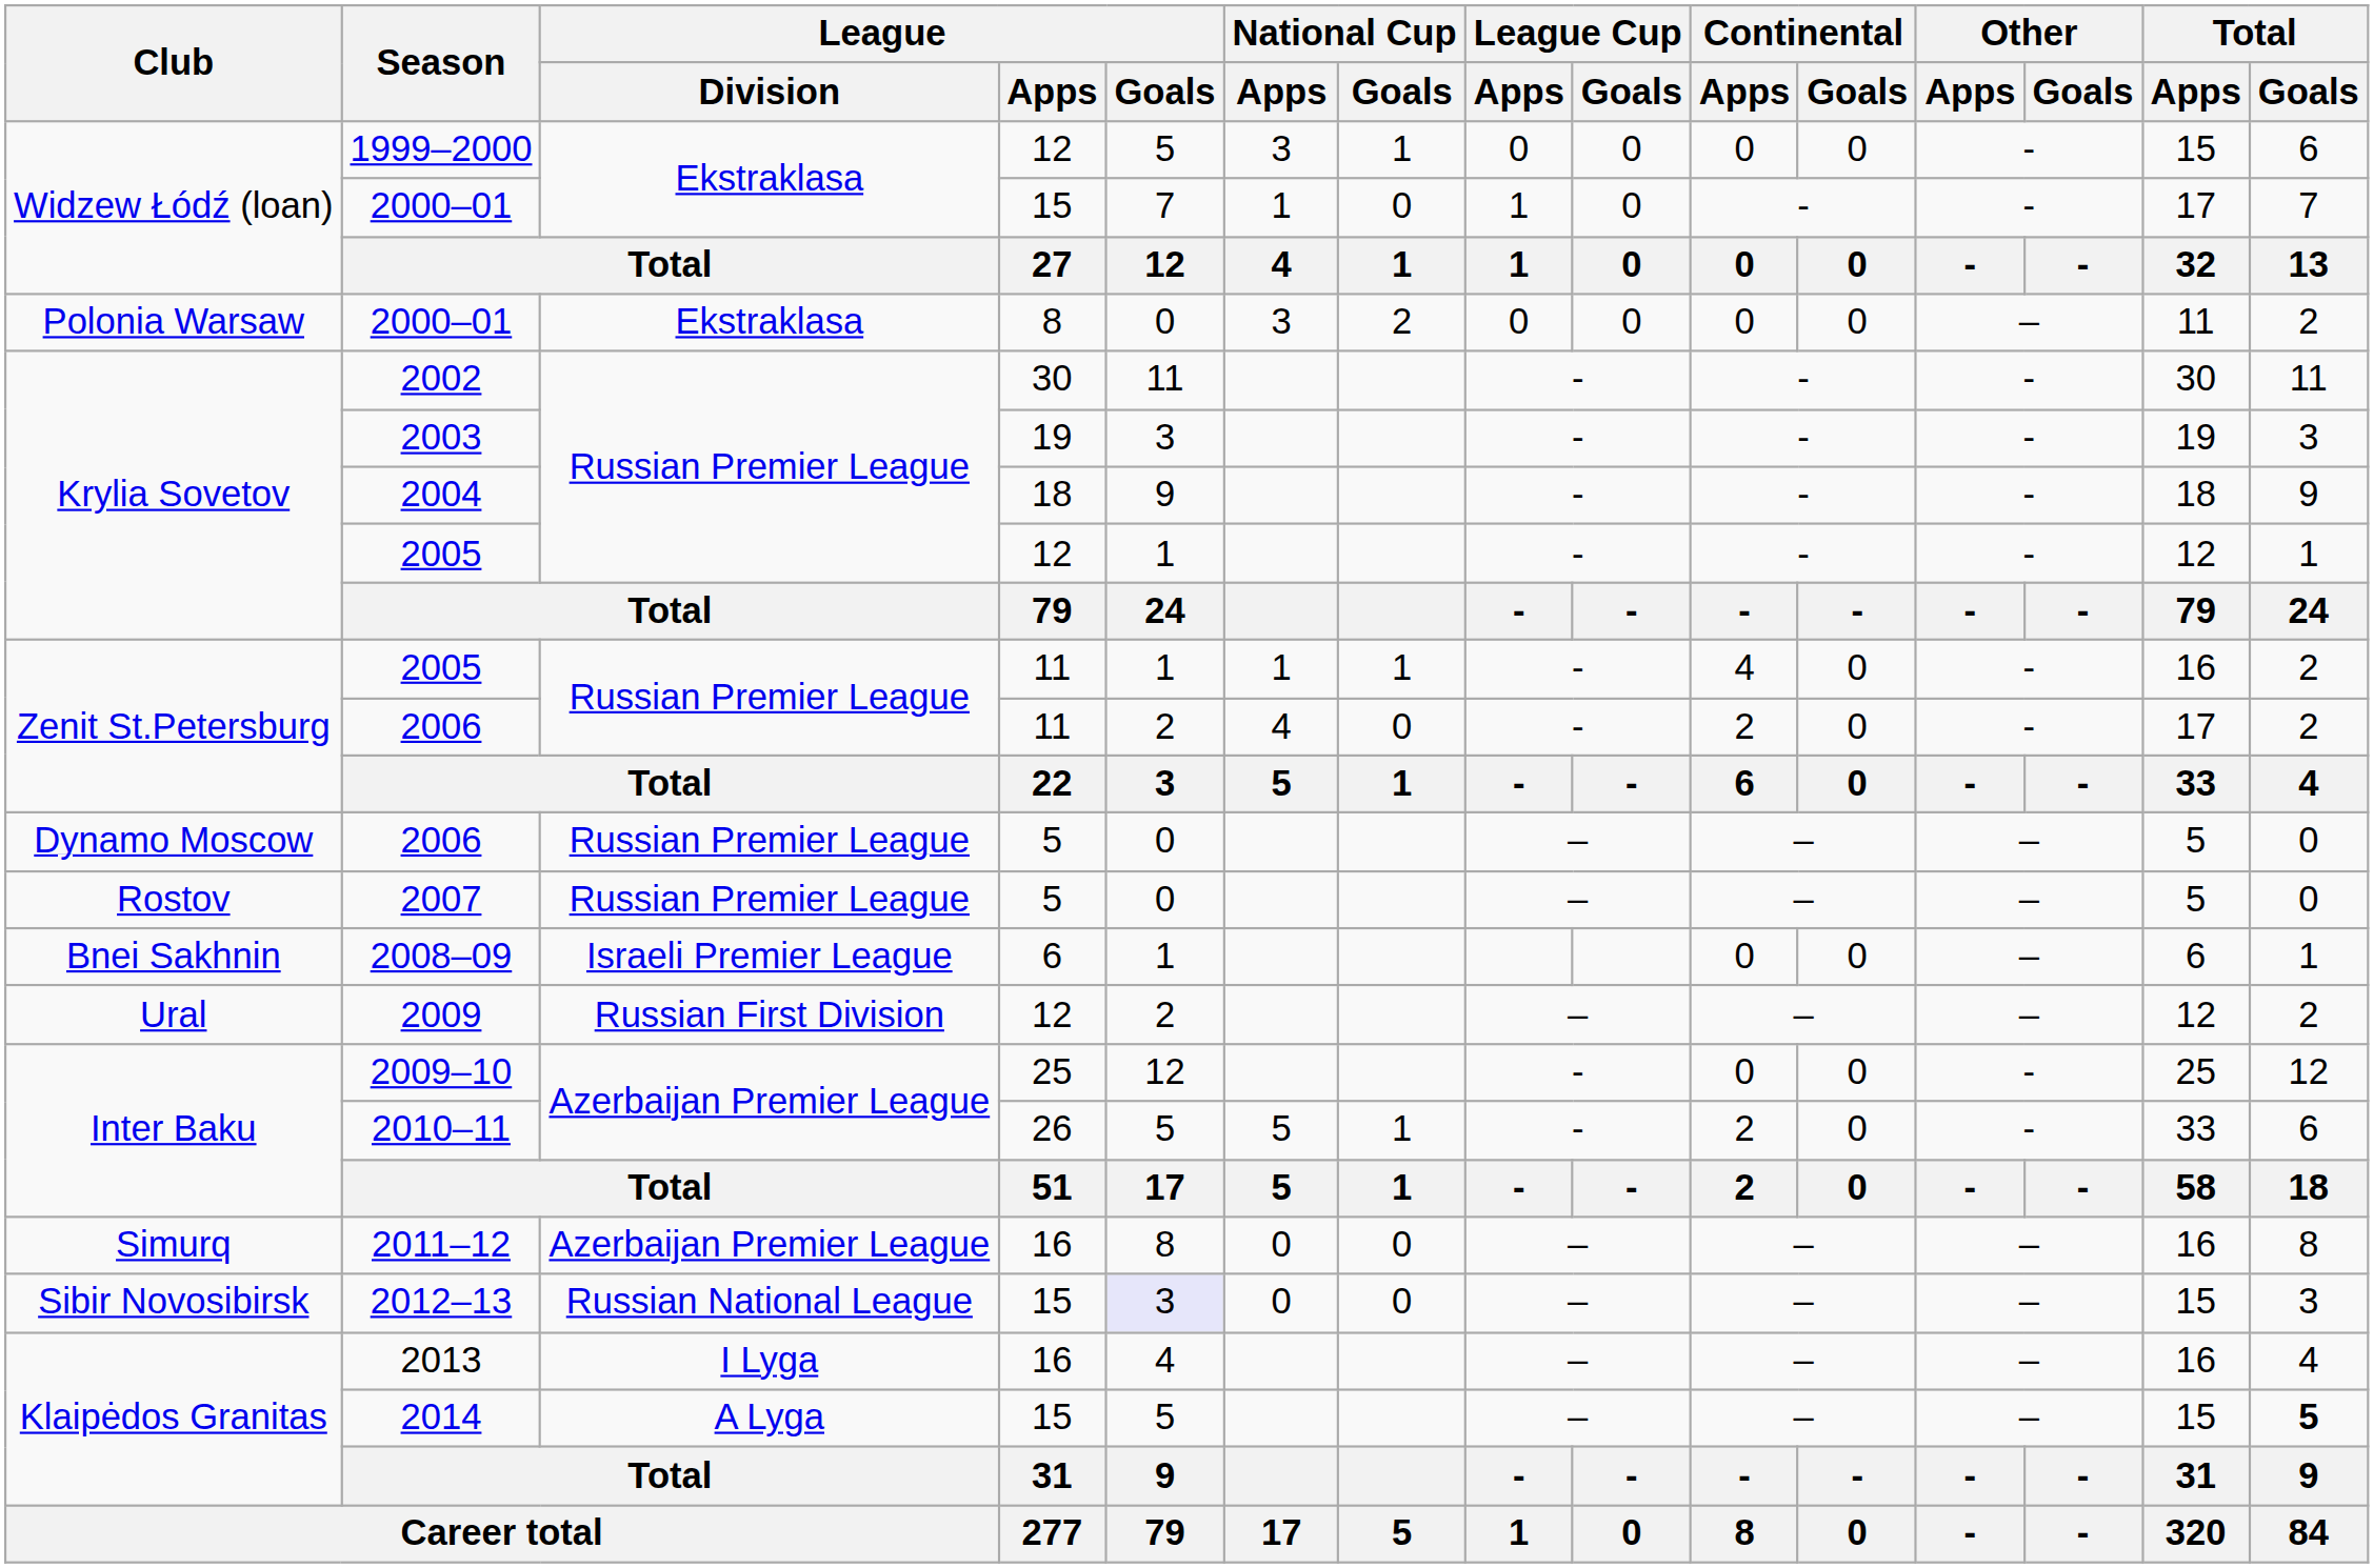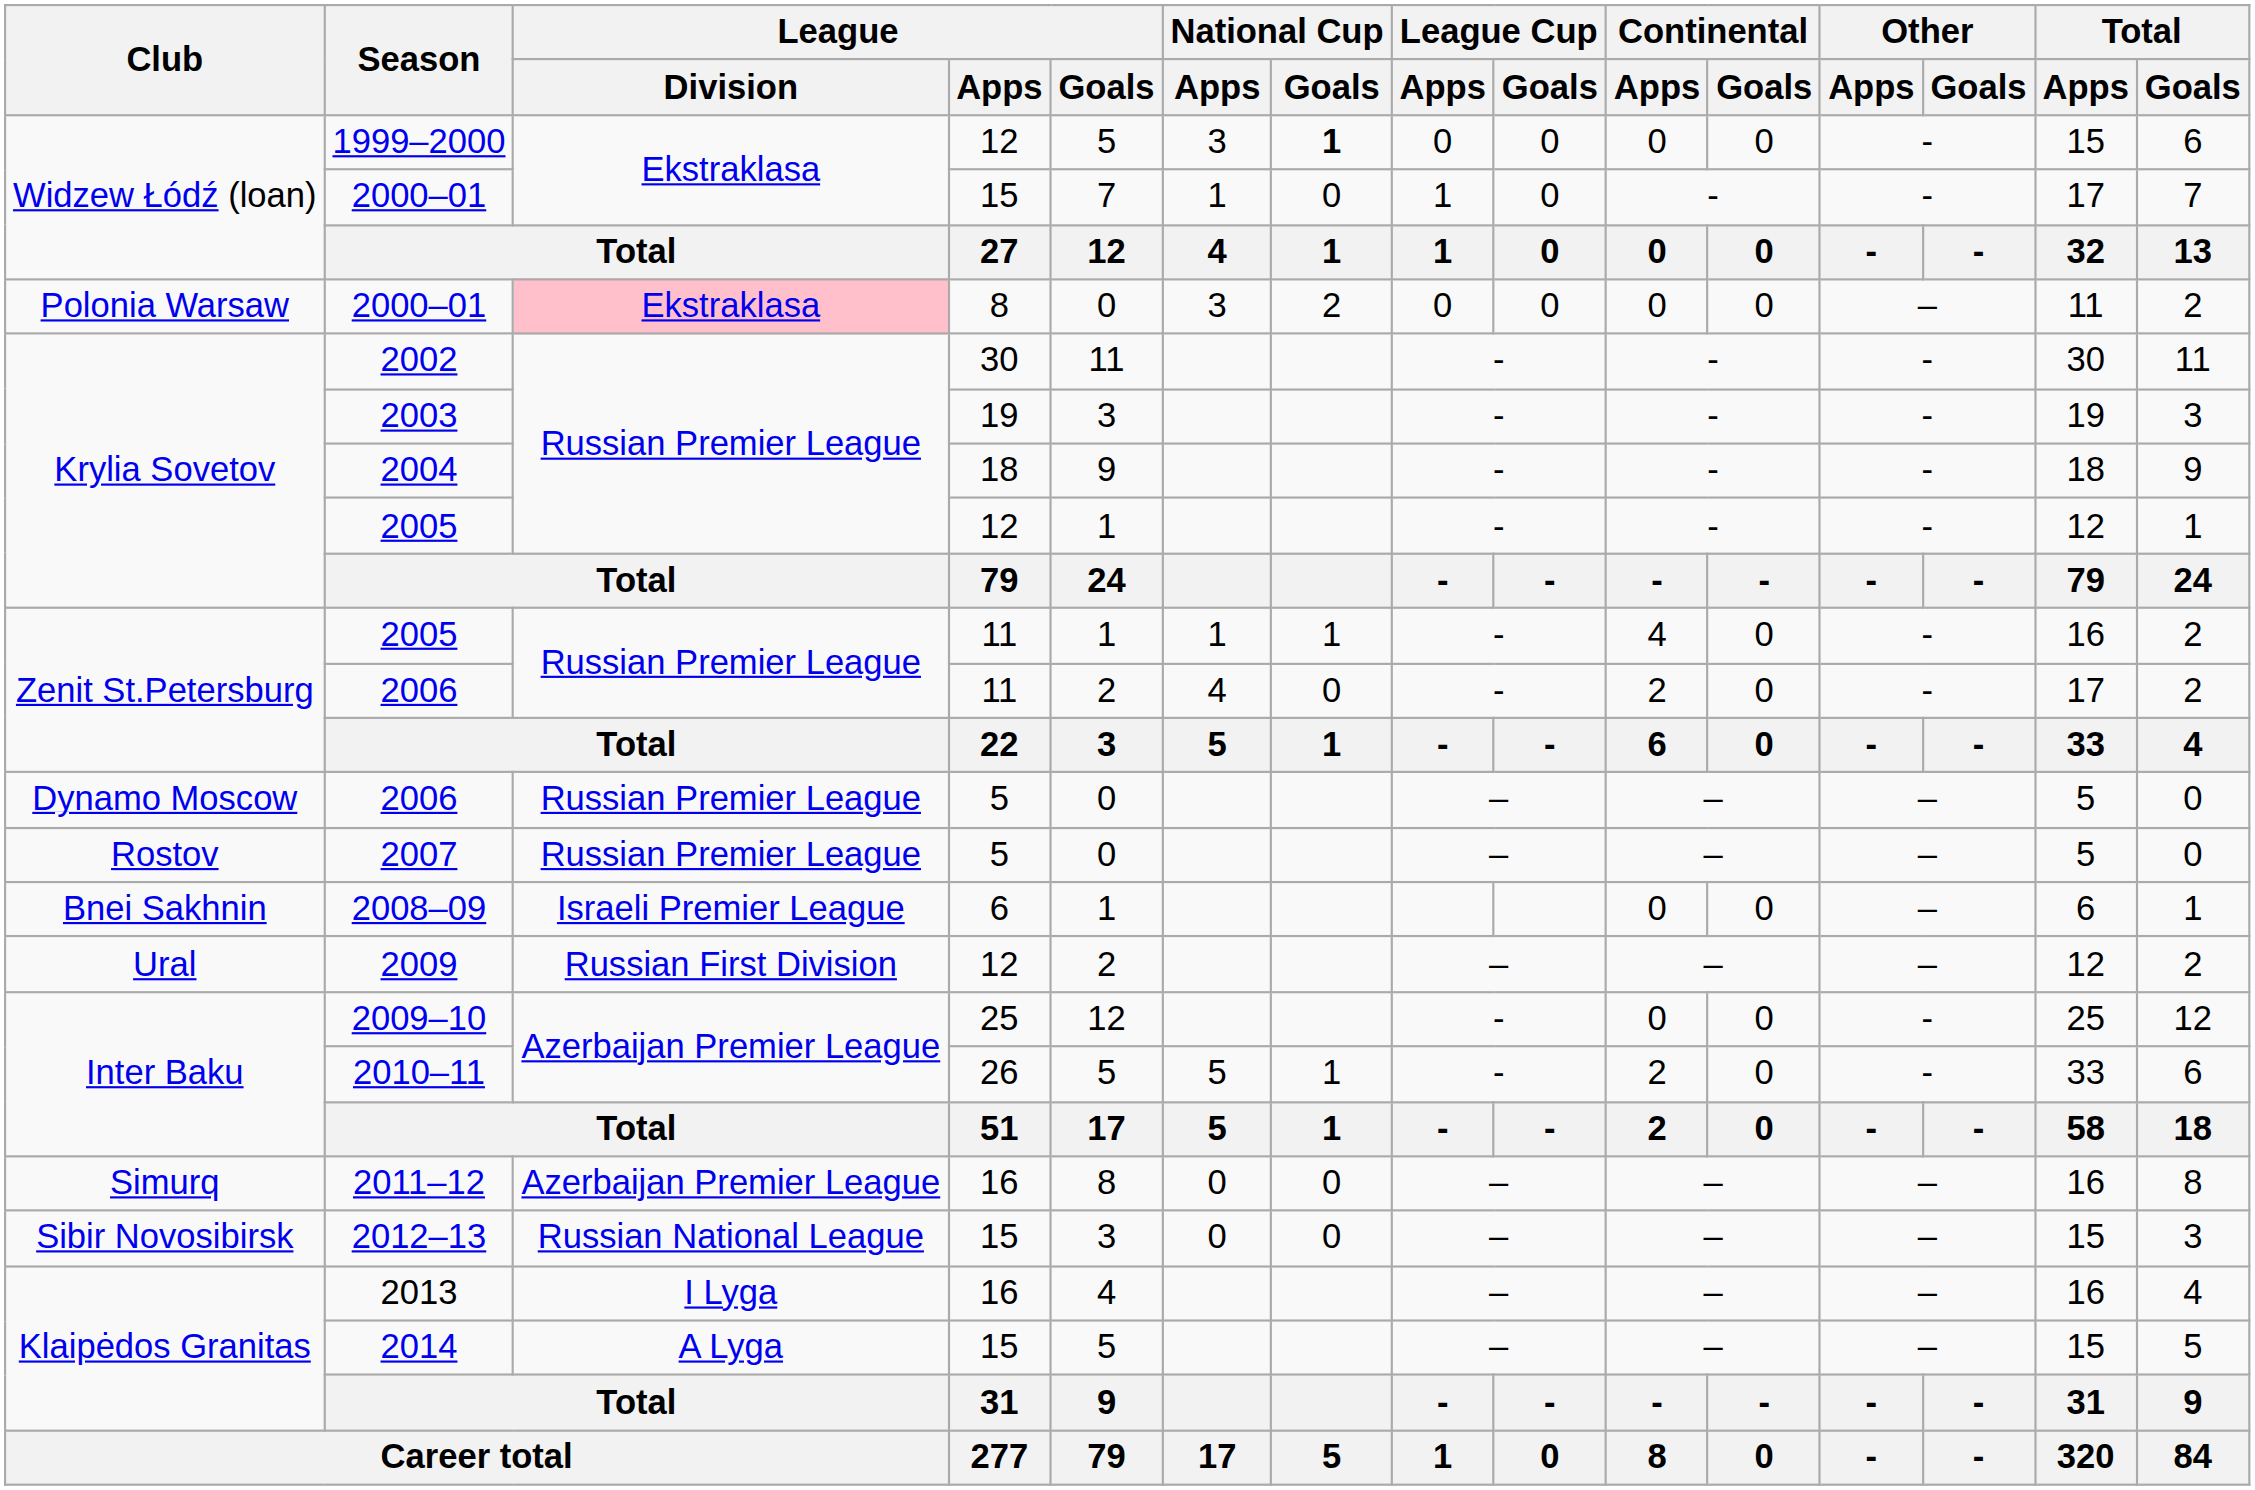1999–2000 | National Cup / Goals: normal -> bold
Polonia Warsaw / 2000–01 | League / Division: no background -> pink background
2012–13 | League / Goals: lavender background -> no background
2014 | Total / Goals: bold -> normal
